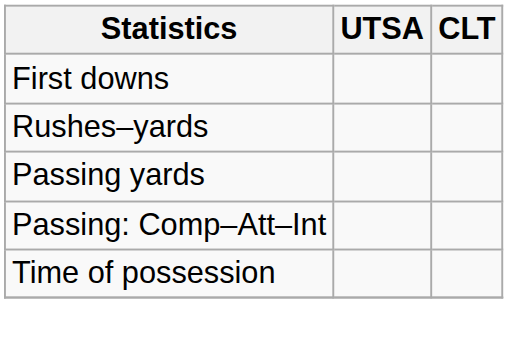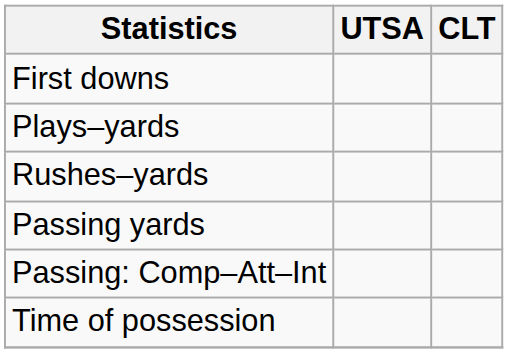+ row: Plays–yards
